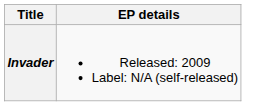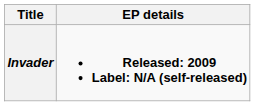Invader | EP details: normal -> bold
